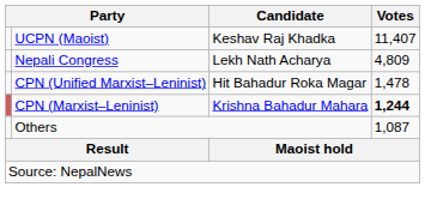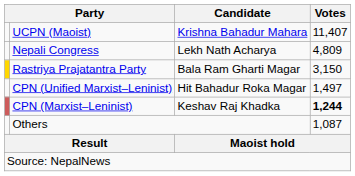UCPN (Maoist) | Candidate: Keshav Raj Khadka -> Krishna Bahadur Mahara
+ row: Rastriya Prajatantra Party | Bala Ram Gharti Magar | 3,150
CPN (Unified Marxist–Leninist) | Votes: 1,478 -> 1,497
CPN (Marxist–Leninist) | Candidate: Krishna Bahadur Mahara -> Keshav Raj Khadka
